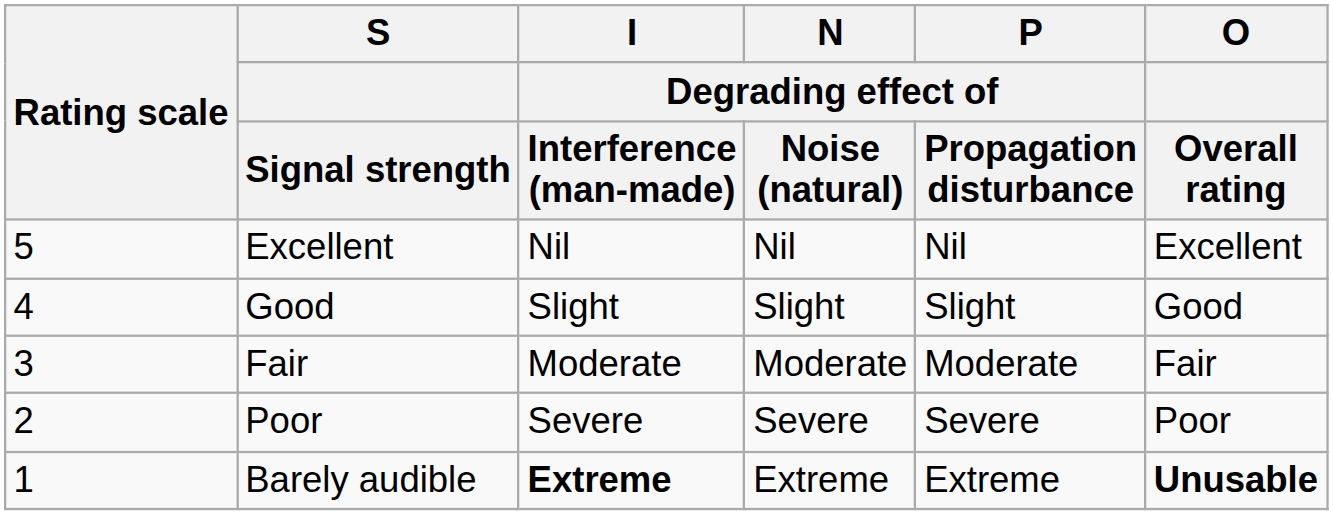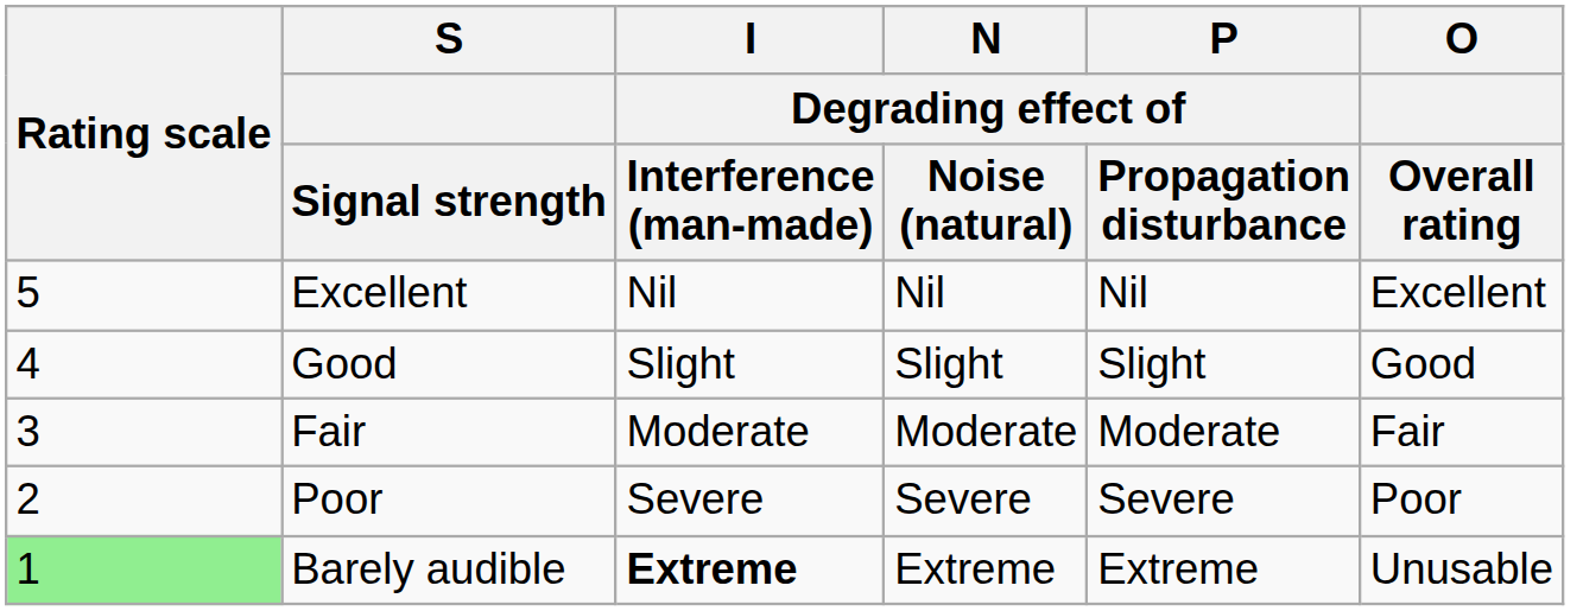Barely audible | Rating scale: no background -> lightgreen background
Barely audible | O / Overall rating: bold -> normal
